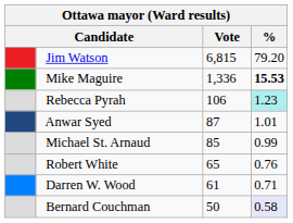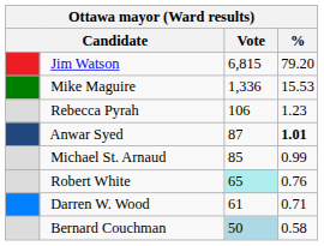Mike Maguire | %: bold -> normal
Rebecca Pyrah | %: paleturquoise background -> no background
Anwar Syed | %: normal -> bold
Robert White | Vote: no background -> paleturquoise background
Bernard Couchman | Vote: no background -> lightblue background
Bernard Couchman | %: lavender background -> no background
